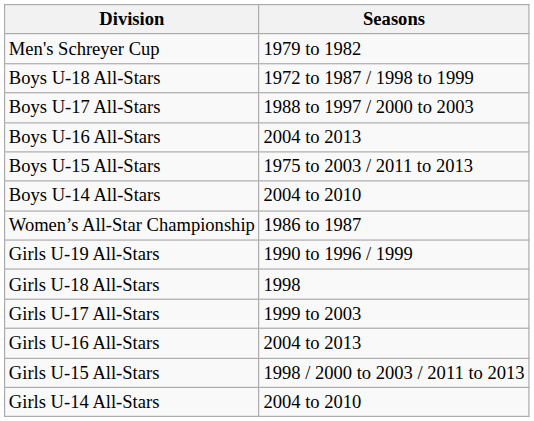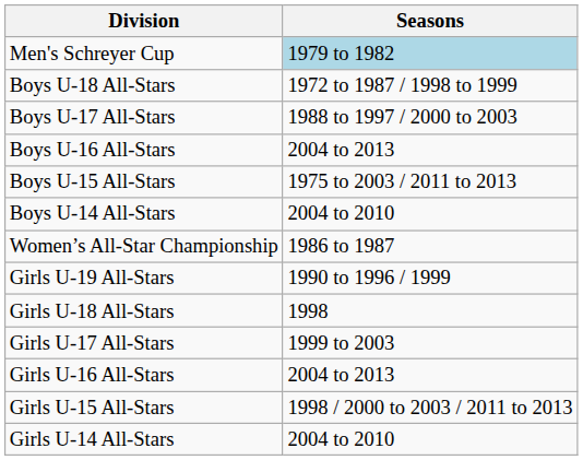Men's Schreyer Cup | Seasons: no background -> lightblue background
